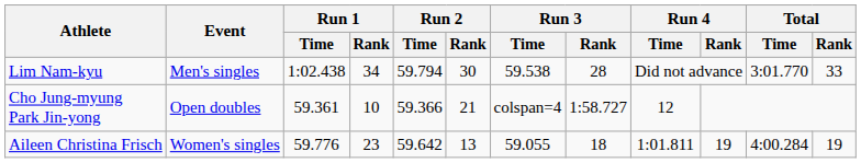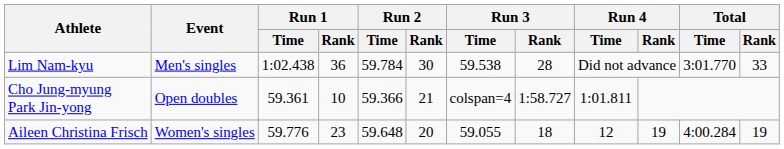Lim Nam-kyu | Run 1 / Rank: 34 -> 36
Lim Nam-kyu | Run 2 / Time: 59.794 -> 59.784
Cho Jung-myung Park Jin-yong | Run 4 / Time: 12 -> 1:01.811
Aileen Christina Frisch | Run 2 / Time: 59.642 -> 59.648
Aileen Christina Frisch | Run 2 / Rank: 13 -> 20
Aileen Christina Frisch | Run 4 / Time: 1:01.811 -> 12
